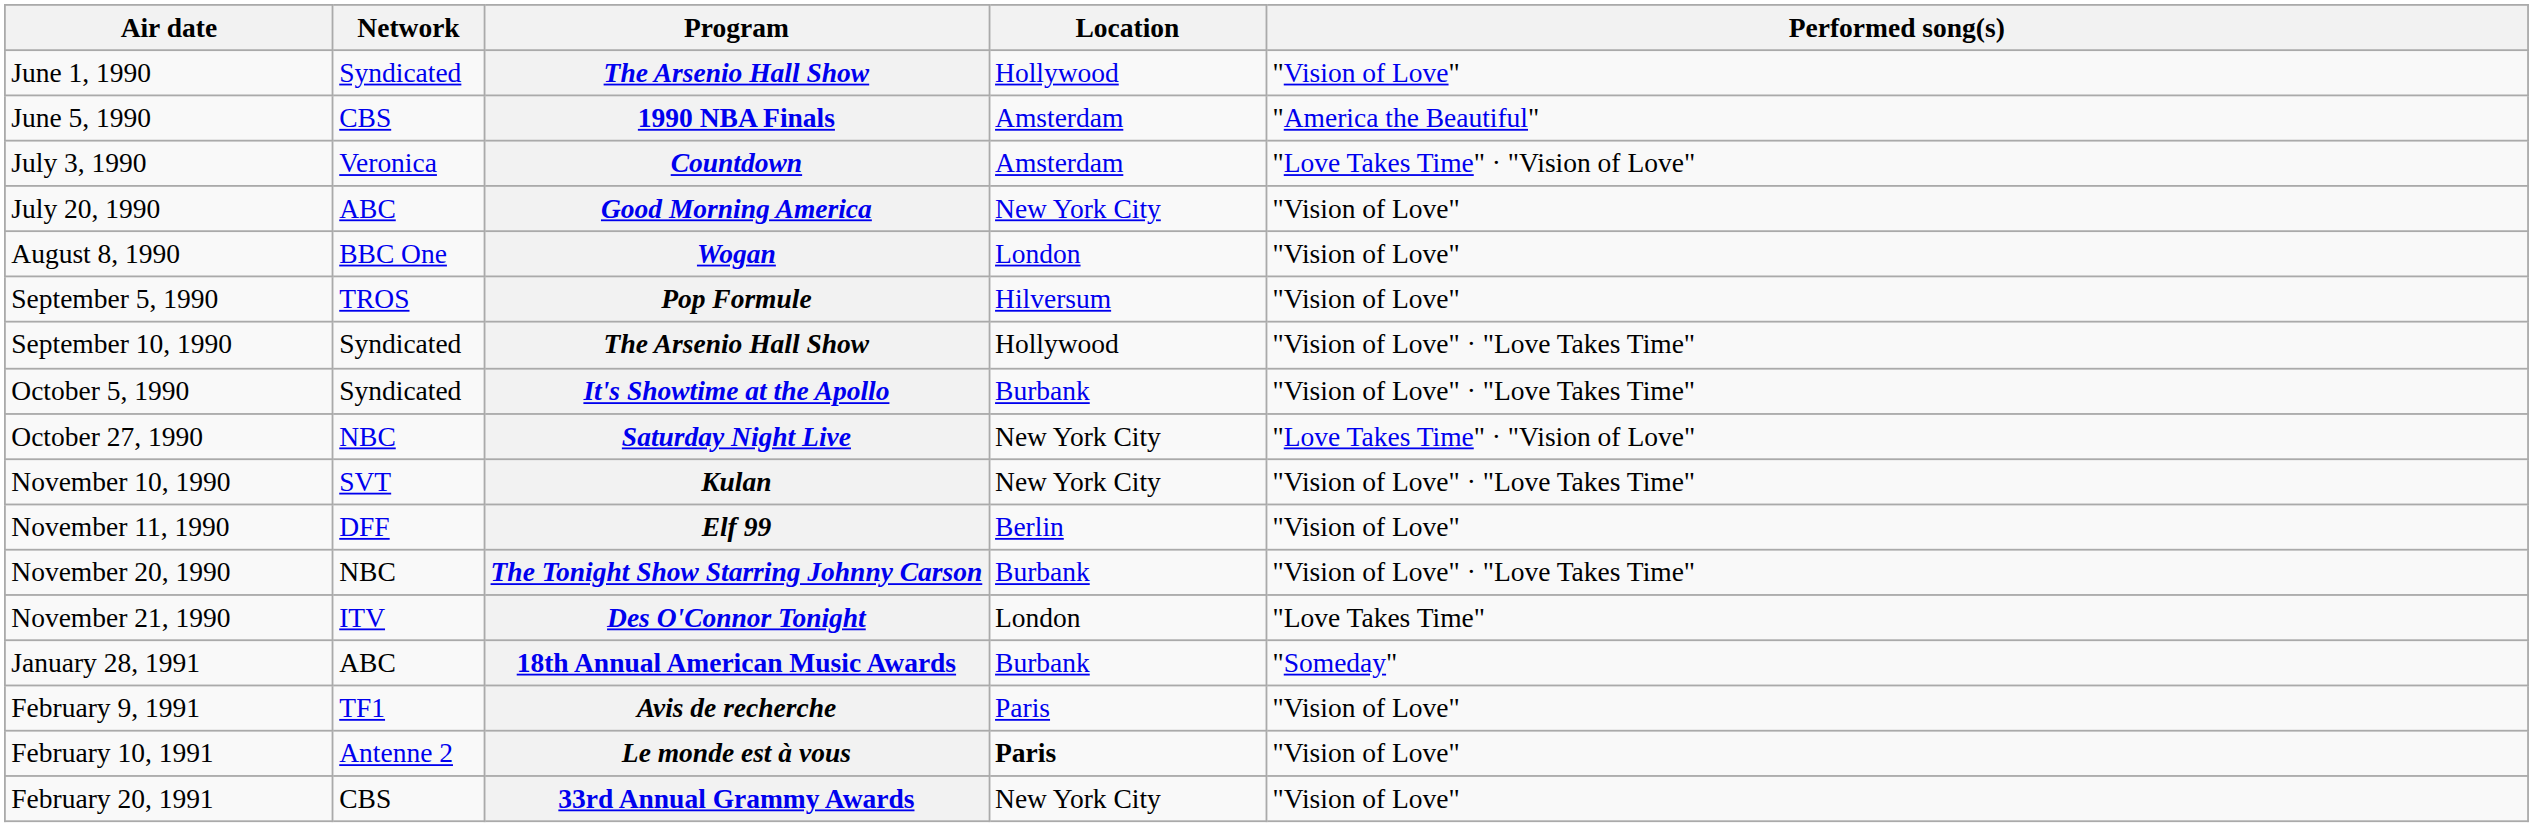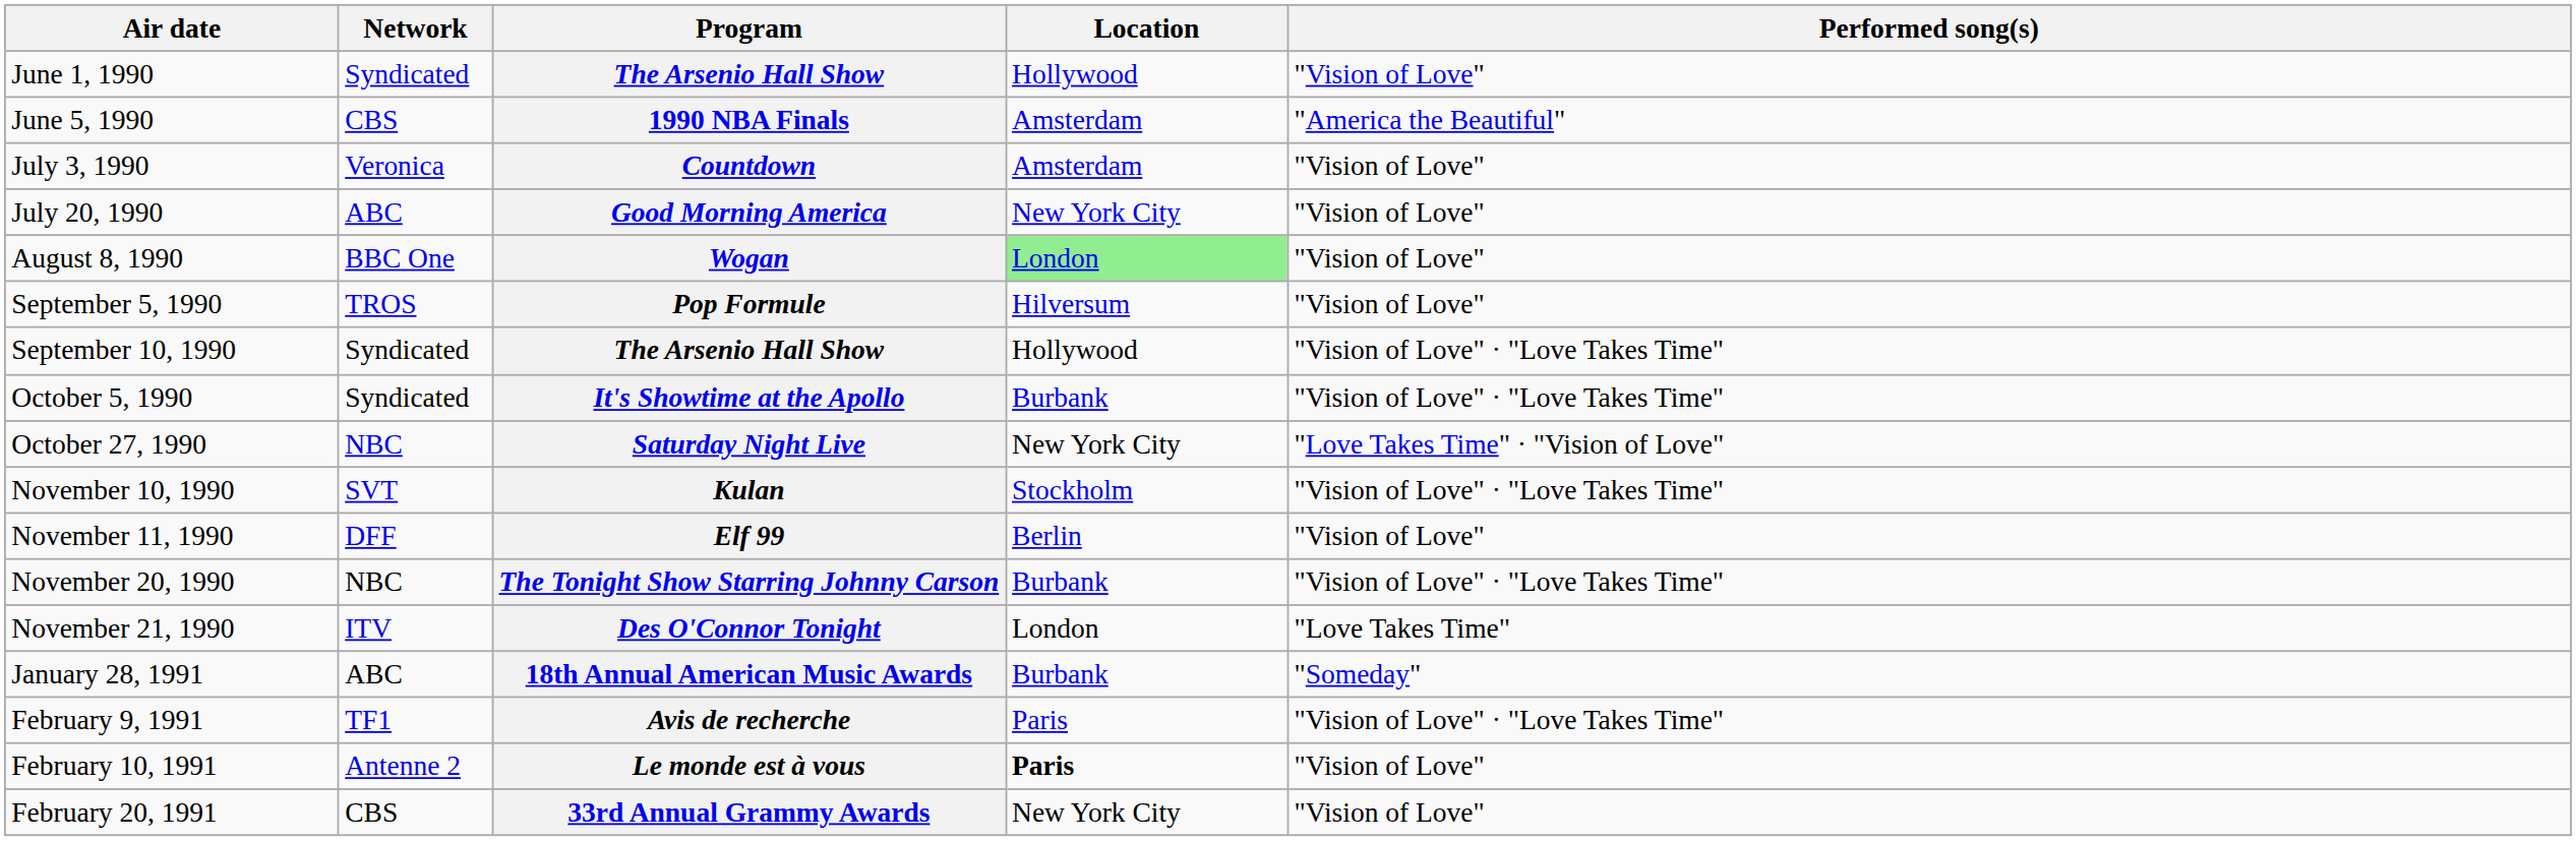Countdown | Performed song(s): "Love Takes Time" · "Vision of Love" -> "Vision of Love"
Wogan | Location: no background -> lightgreen background
Kulan | Location: New York City -> Stockholm
Avis de recherche | Performed song(s): "Vision of Love" -> "Vision of Love" · "Love Takes Time"
